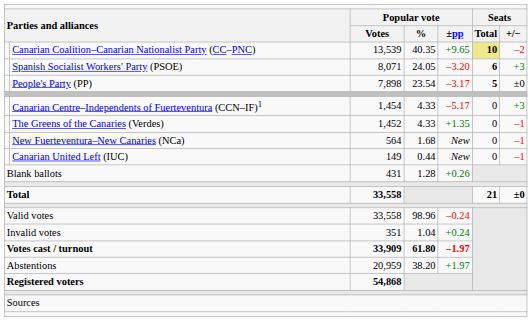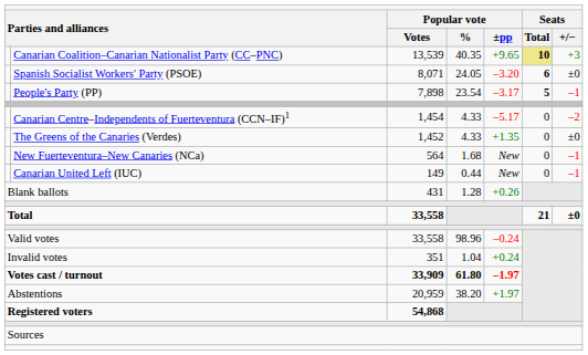Canarian Coalition–Canarian Nationalist Party (CC–PNC) | column 7: –2 -> +3
Spanish Socialist Workers' Party (PSOE) | column 7: +3 -> ±0
People's Party (PP) | column 7: ±0 -> –1
Canarian Centre–Independents of Fuerteventura (CCN–IF)1 | column 7: +3 -> –2
The Greens of the Canaries (Verdes) | column 7: –1 -> ±0
